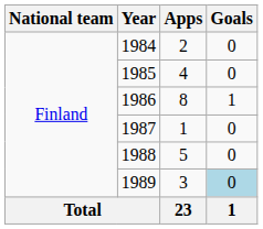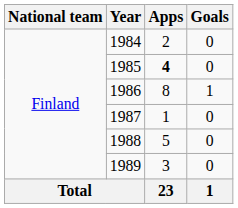1985 | Apps: normal -> bold
1989 | Goals: lightblue background -> no background
